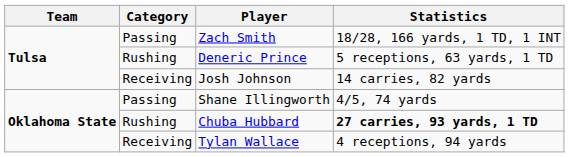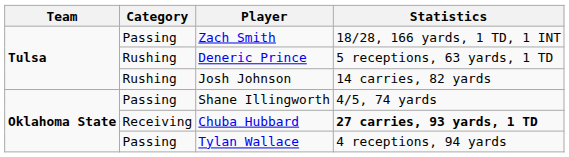Josh Johnson | Category: Receiving -> Rushing
Chuba Hubbard | Category: Rushing -> Receiving
Tylan Wallace | Category: Receiving -> Passing
